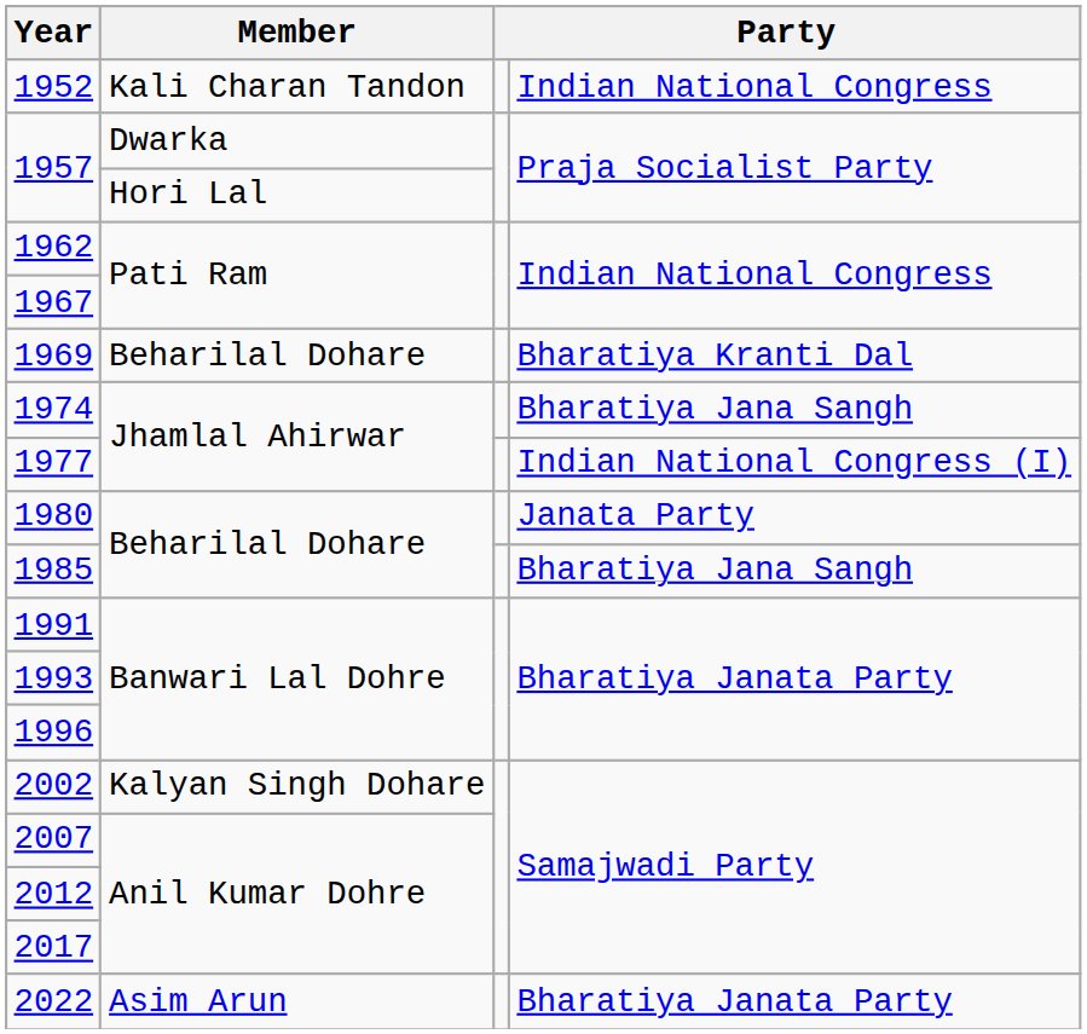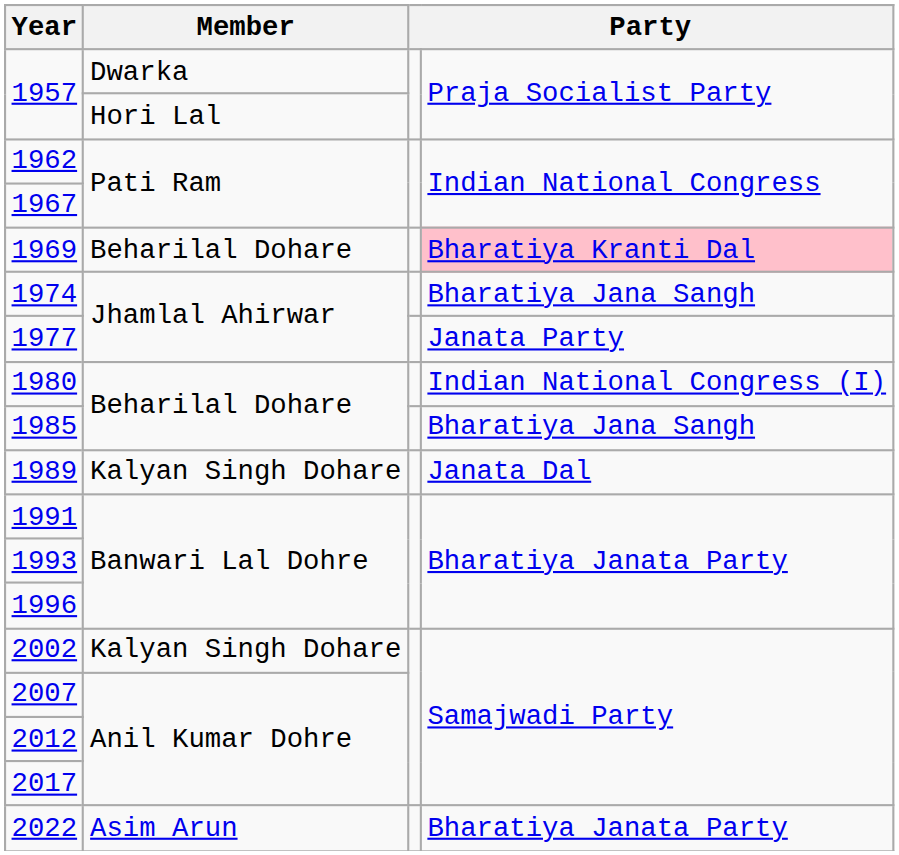- row: 1952 | Kali Charan Tandon | Indian National Congress
1969 | column 4: no background -> pink background
1977 | column 4: Indian National Congress (I) -> Janata Party
1980 | column 4: Janata Party -> Indian National Congress (I)
+ row: 1989 | Kalyan Singh Dohare | Janata Dal
